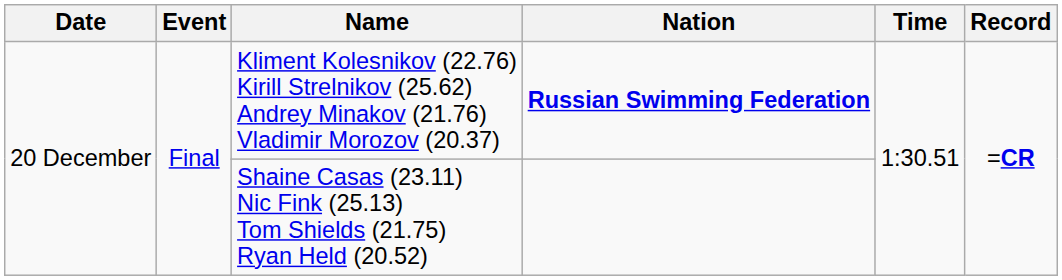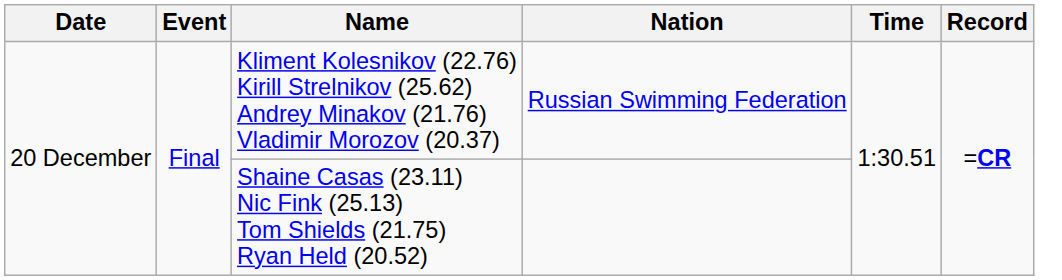row 2 | Nation: bold -> normal
